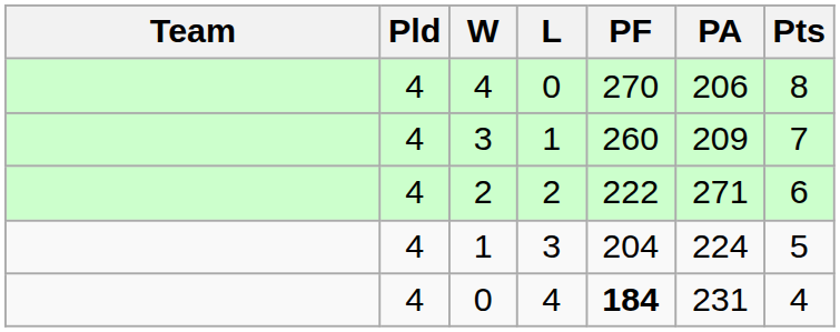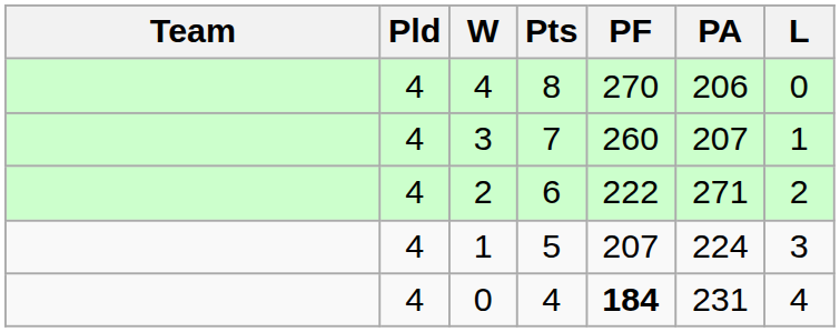columns swapped: L <-> Pts
row 3 | PA: 209 -> 207
row 5 | PF: 204 -> 207
